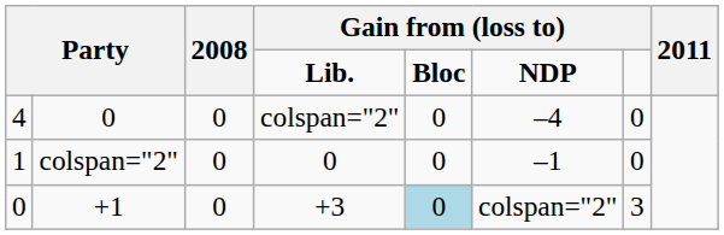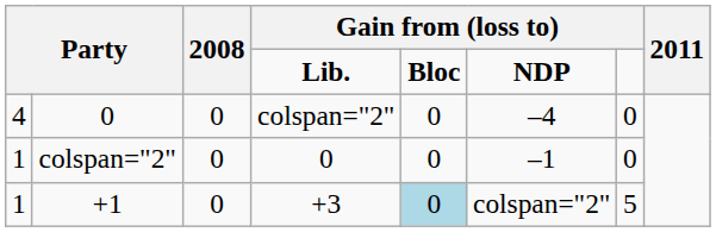+1 | column 1: 0 -> 1
+1 | column 7: 3 -> 5
